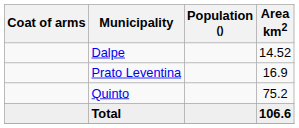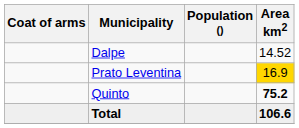Prato Leventina | Area km2: no background -> gold background
Quinto | Area km2: normal -> bold
